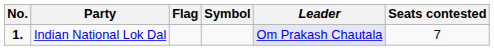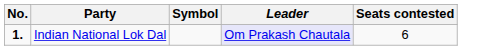- column: Flag
Indian National Lok Dal | Seats contested: 7 -> 6
